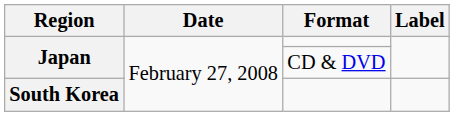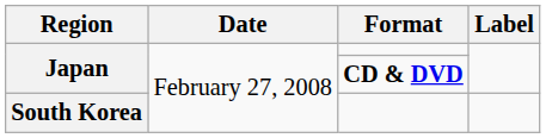Japan / CD & DVD | Format: normal -> bold
